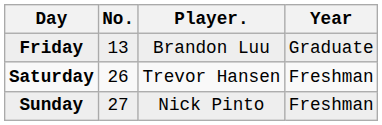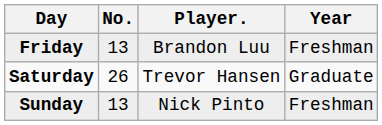Friday | Year: Graduate -> Freshman
Saturday | Year: Freshman -> Graduate
Sunday | No.: 27 -> 13
